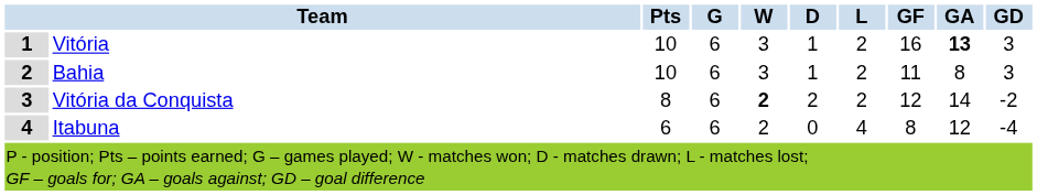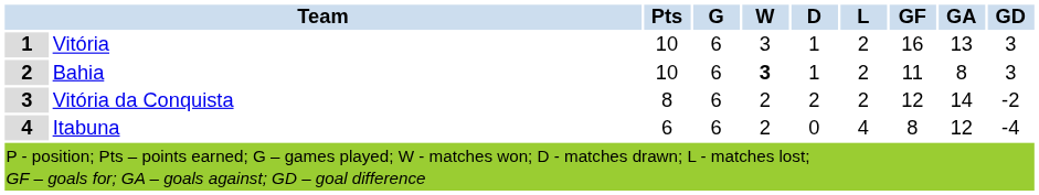Vitória | GA: bold -> normal
Bahia | W: normal -> bold
Vitória da Conquista | W: bold -> normal
